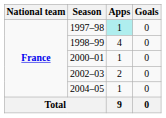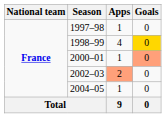1997–98 | Apps: paleturquoise background -> no background
1998–99 | Goals: no background -> gold background
2000–01 | Goals: no background -> lightsalmon background
2002–03 | Apps: no background -> lightsalmon background
